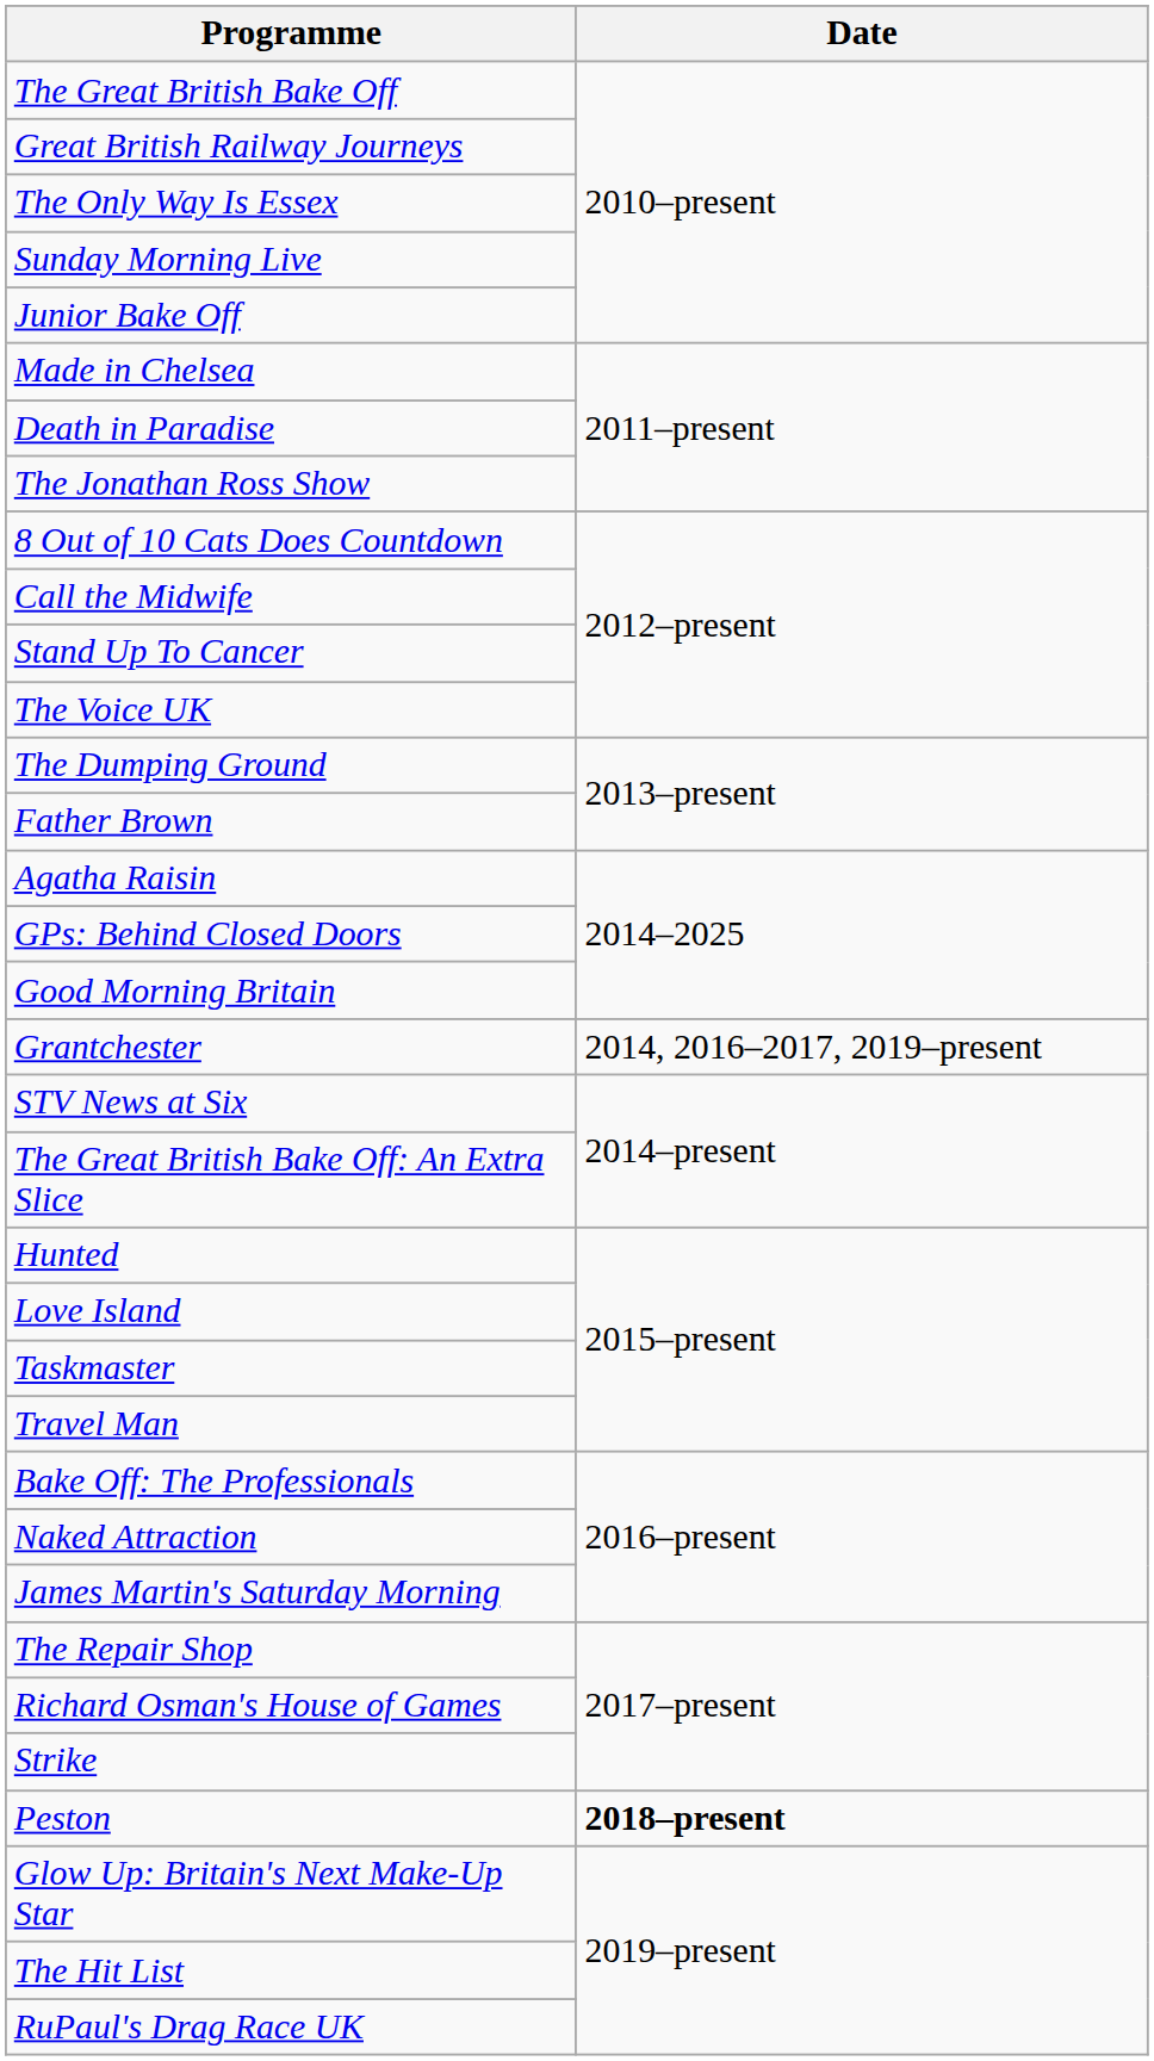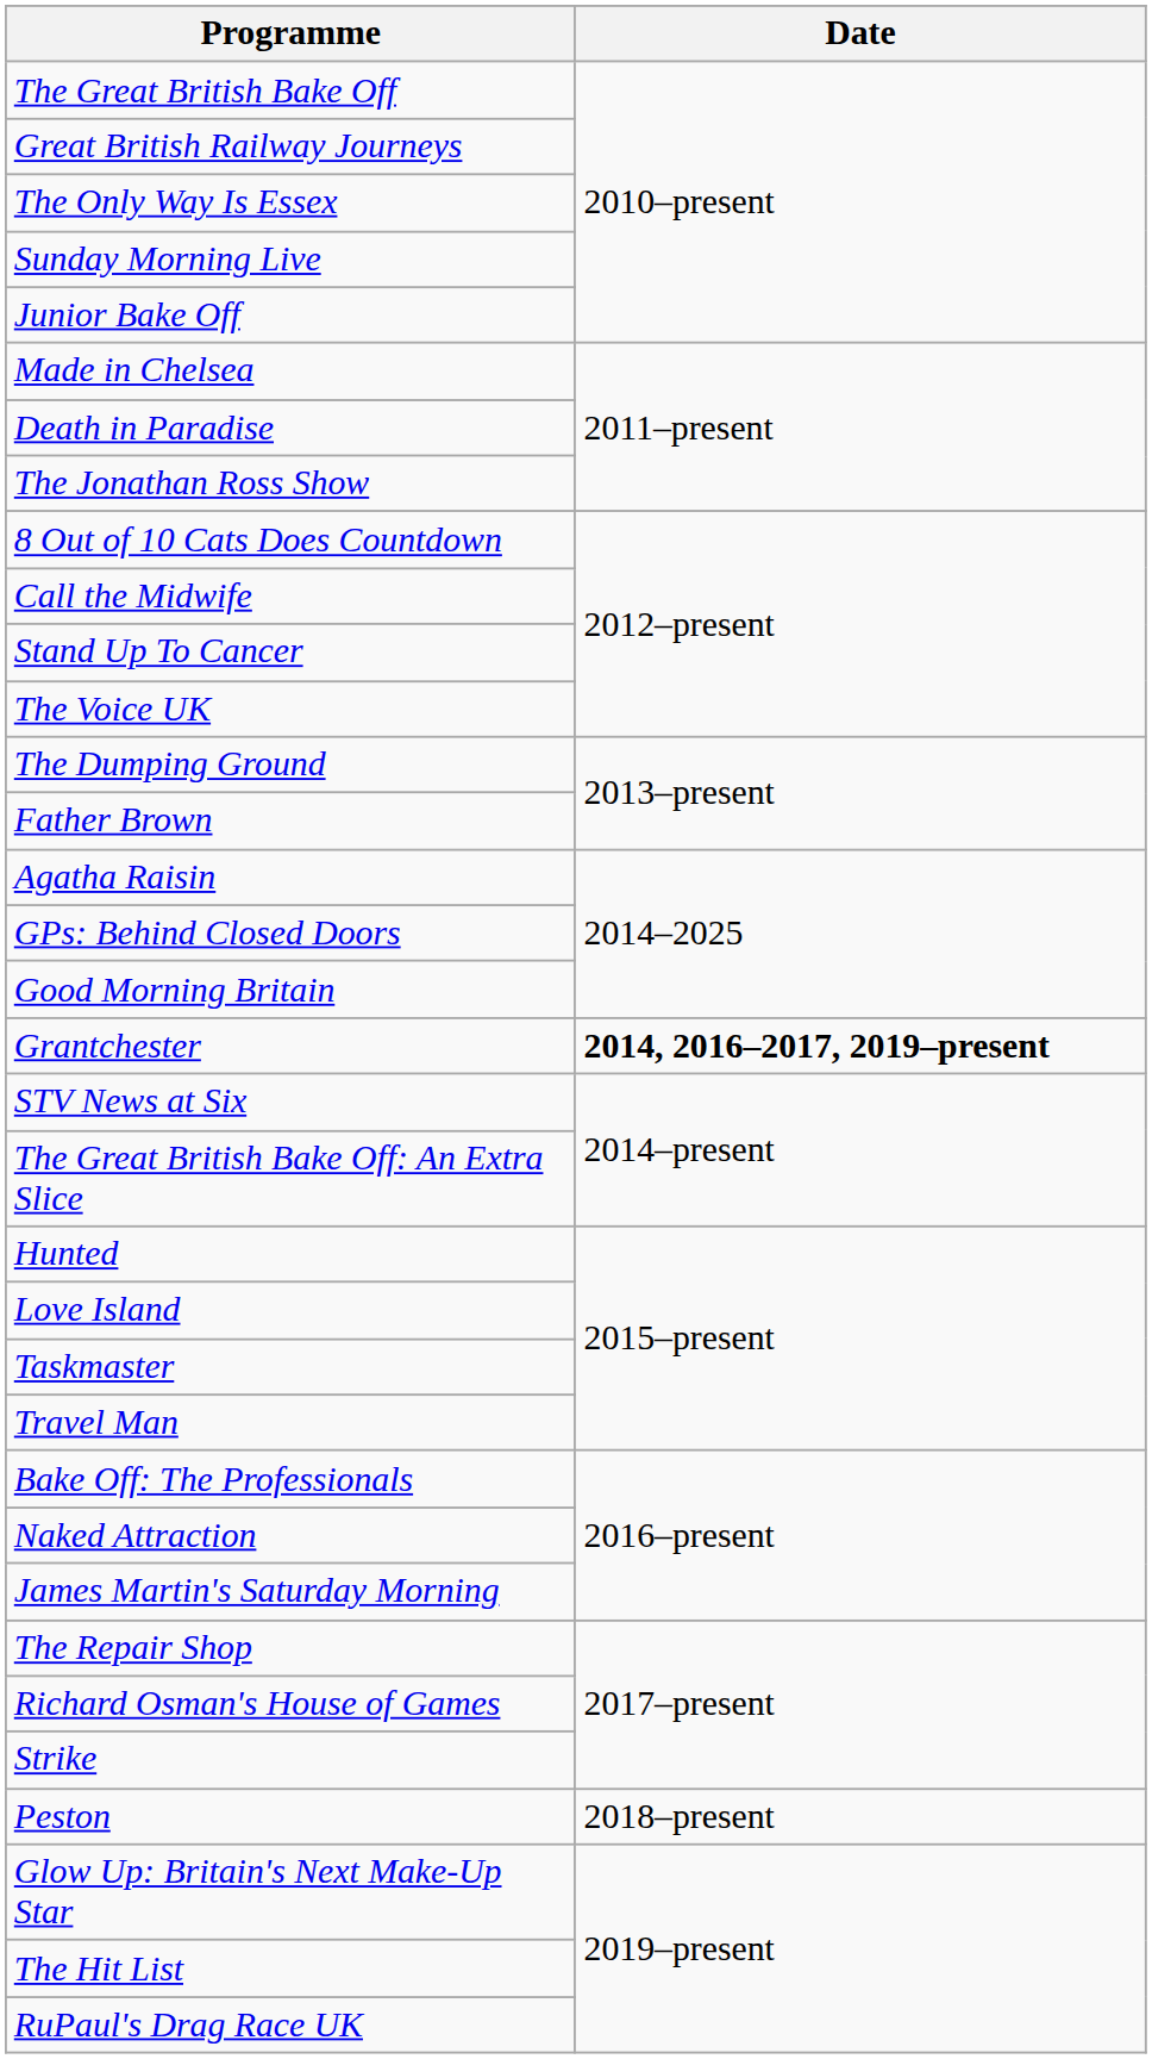Grantchester | Date: normal -> bold
Peston | Date: bold -> normal
